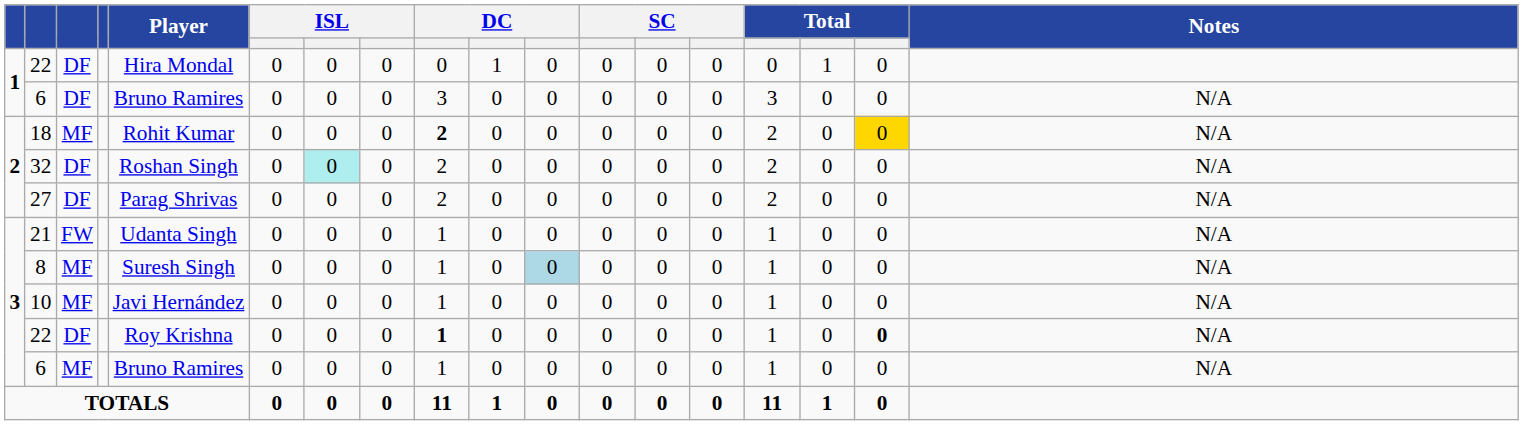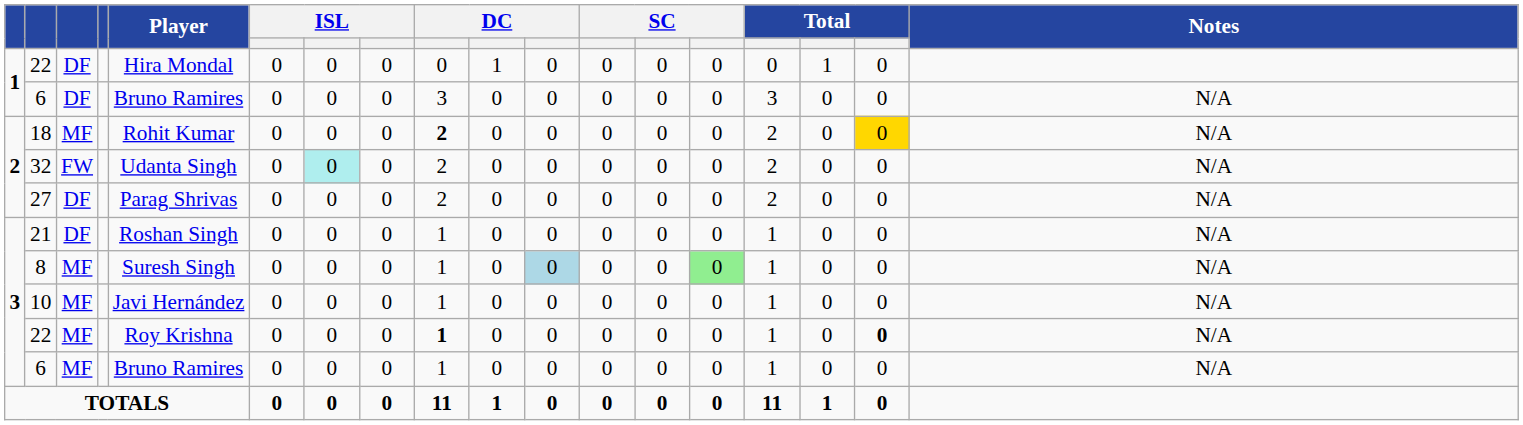32 | column 3: DF -> FW
32 | Player: Roshan Singh -> Udanta Singh
21 | column 3: FW -> DF
21 | Player: Udanta Singh -> Roshan Singh
8 | column 14: no background -> lightgreen background
3 / 22 | column 3: DF -> MF
